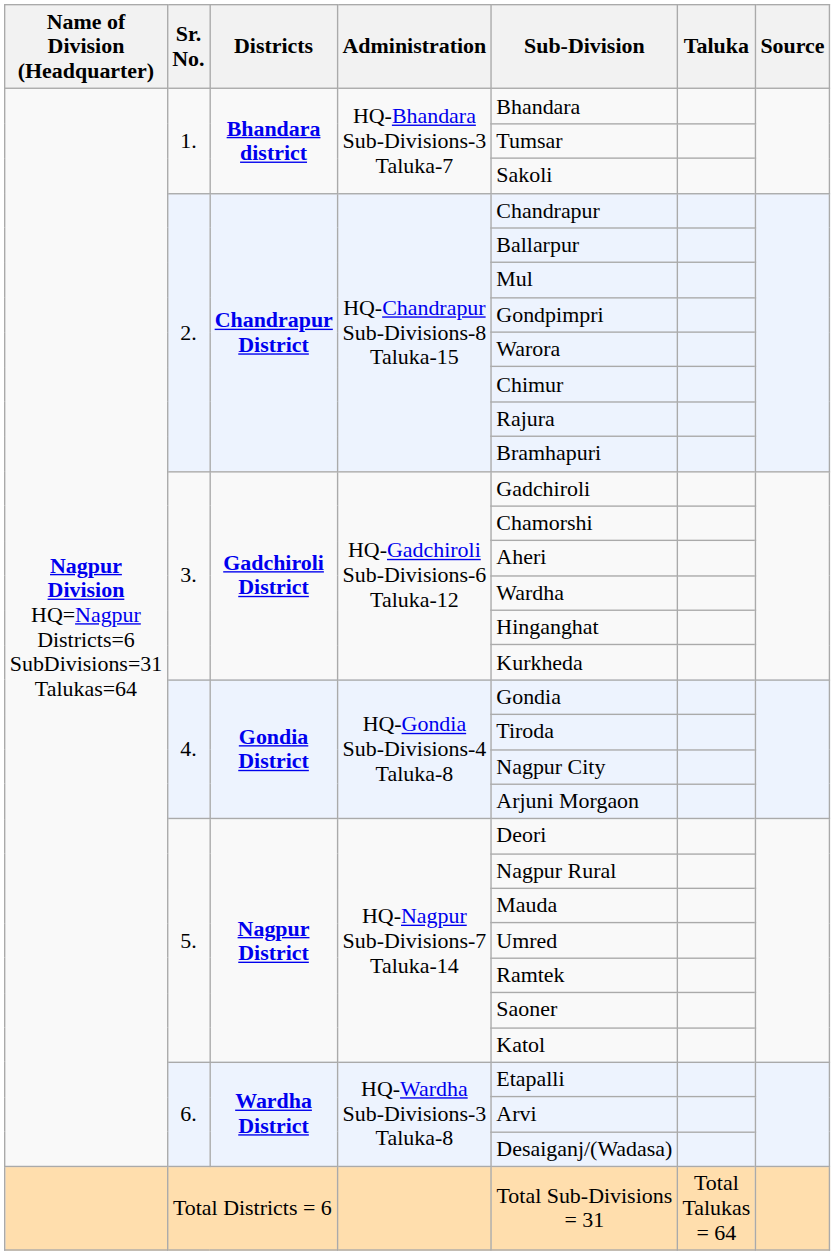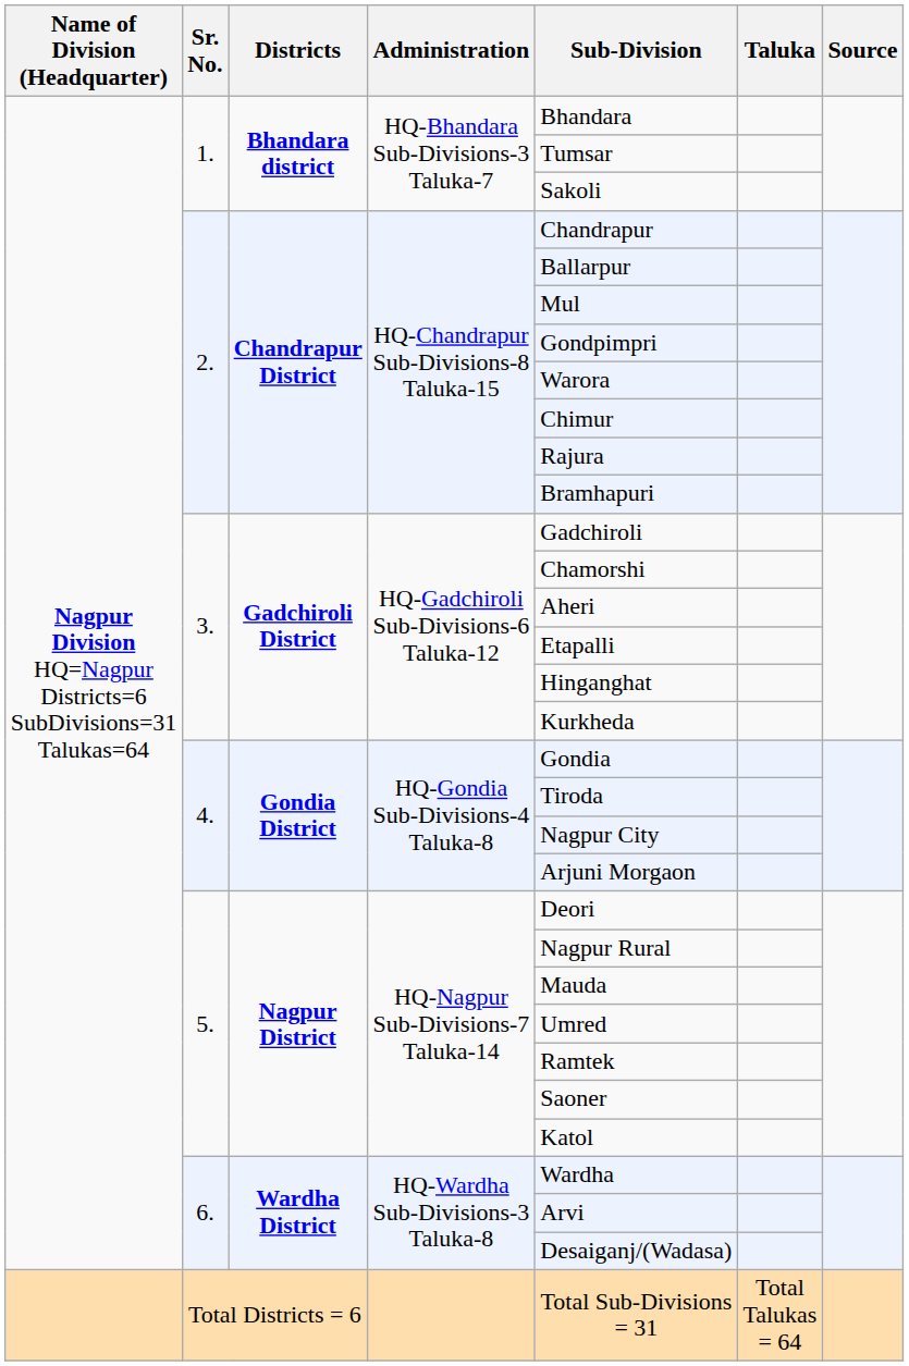row 16 | Sub-Division: Wardha -> Etapalli
row 30 | Sub-Division: Etapalli -> Wardha
